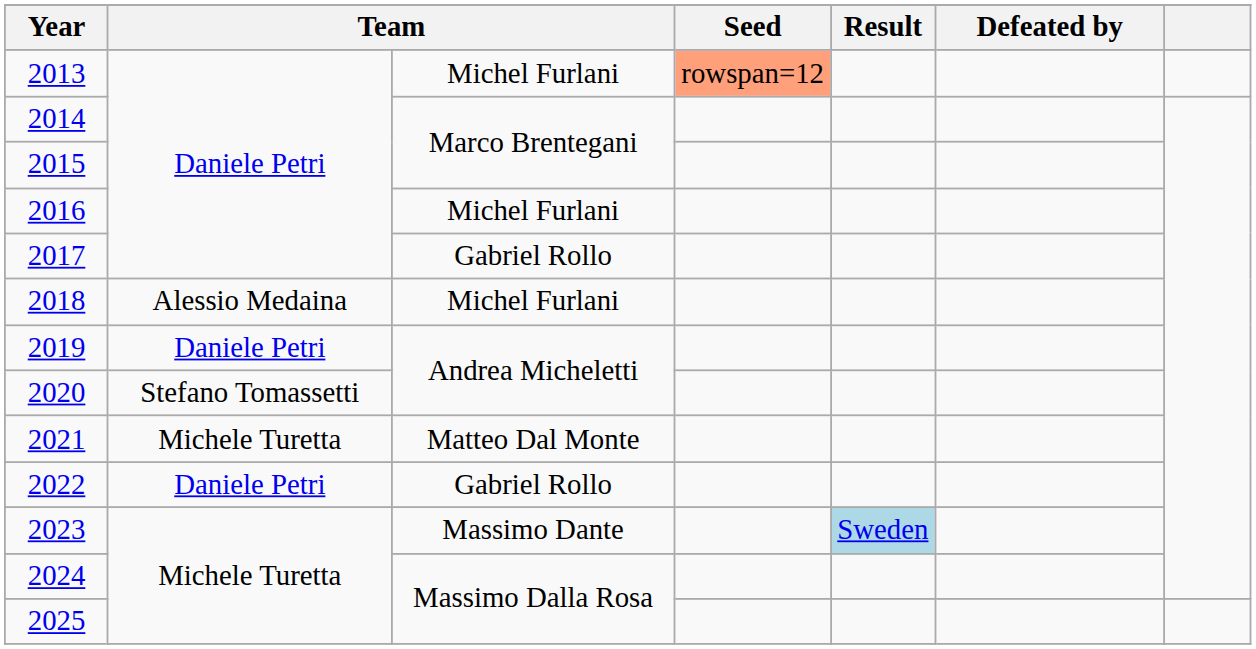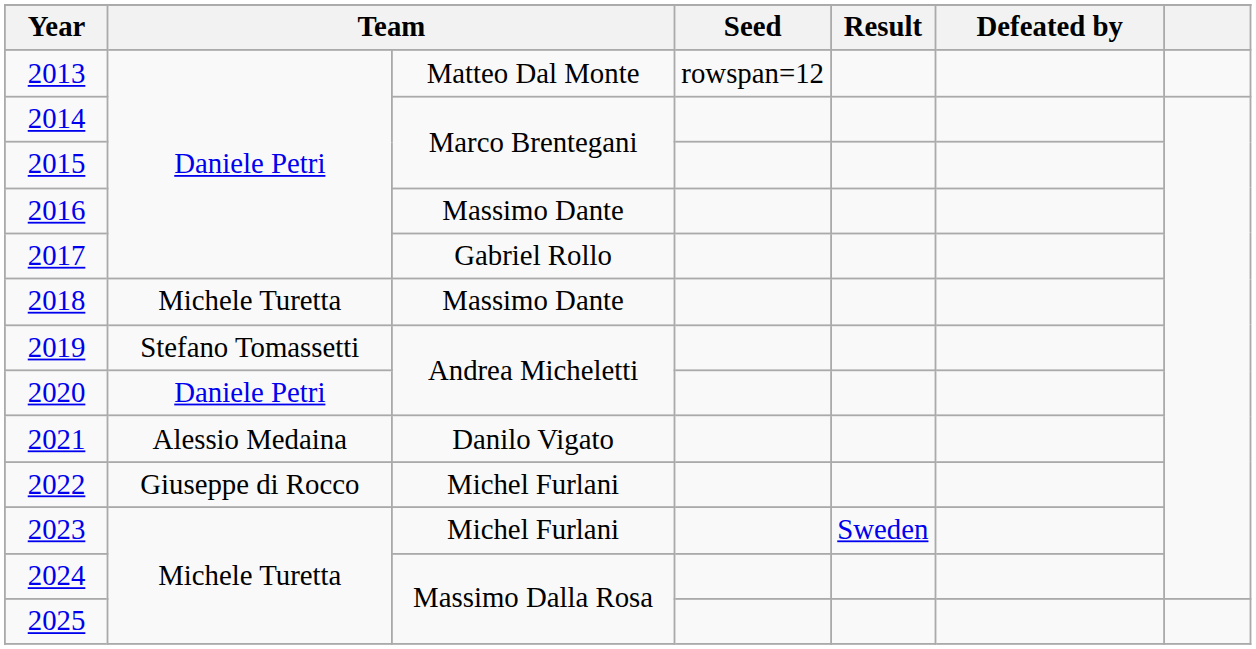2013 | column 3: Michel Furlani -> Matteo Dal Monte
2013 | Seed: lightsalmon background -> no background
2016 | column 3: Michel Furlani -> Massimo Dante
2018 | column 2: Alessio Medaina -> Michele Turetta
2018 | column 3: Michel Furlani -> Massimo Dante
2019 | column 2: Daniele Petri -> Stefano Tomassetti
2020 | column 2: Stefano Tomassetti -> Daniele Petri
2021 | column 2: Michele Turetta -> Alessio Medaina
2021 | column 3: Matteo Dal Monte -> Danilo Vigato
2022 | column 2: Daniele Petri -> Giuseppe di Rocco
2022 | column 3: Gabriel Rollo -> Michel Furlani
2023 | column 3: Massimo Dante -> Michel Furlani
2023 | Result: lightblue background -> no background
